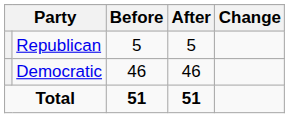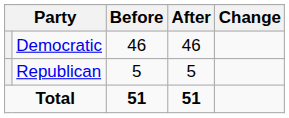rows swapped: Democratic <-> Republican
